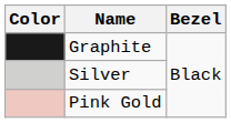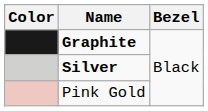Graphite | Name: normal -> bold
Silver | Name: normal -> bold
